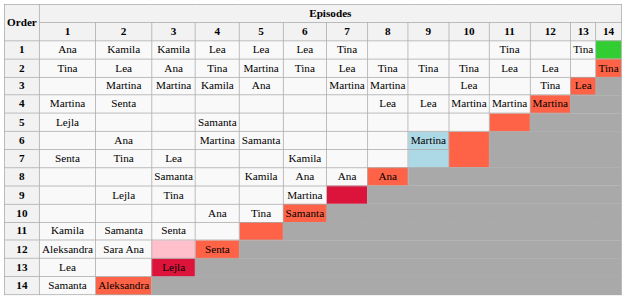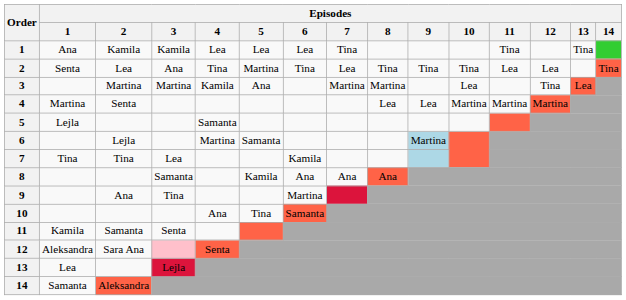row 4 | Episodes / 1: Tina -> Senta
row 8 | Episodes / 2: Ana -> Lejla
row 9 | Episodes / 1: Senta -> Tina
row 11 | Episodes / 2: Lejla -> Ana
